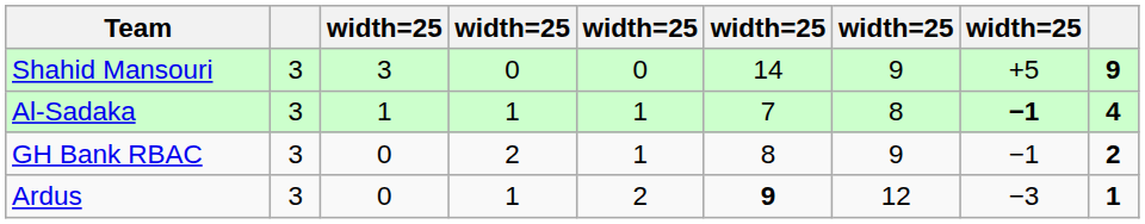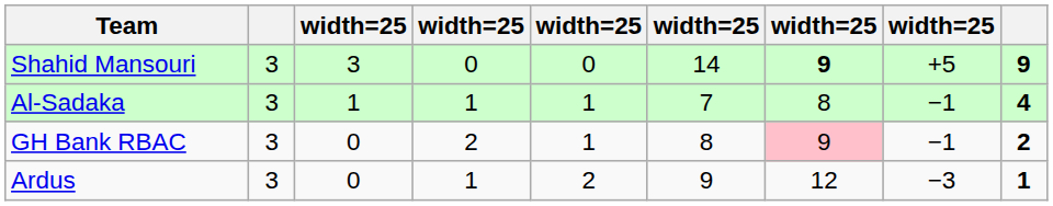Shahid Mansouri | column 7: normal -> bold
Al-Sadaka | column 8: bold -> normal
GH Bank RBAC | column 7: no background -> pink background
Ardus | column 6: bold -> normal
